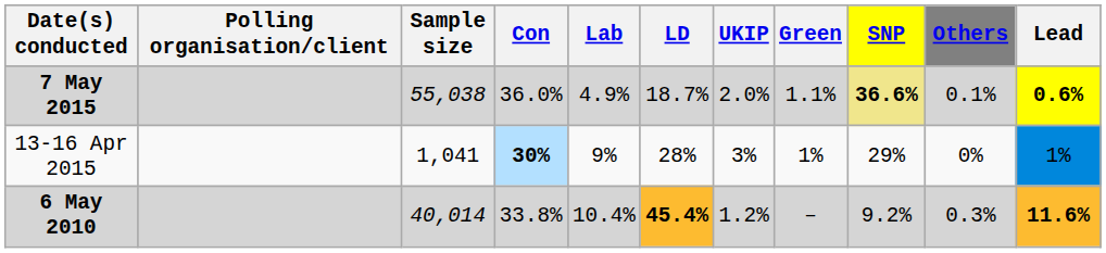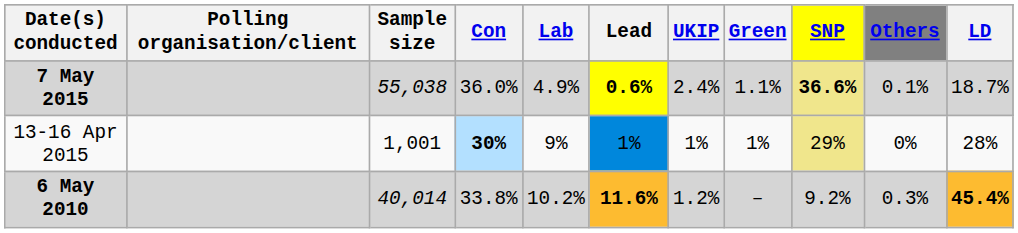columns swapped: LD <-> Lead
7 May 2015 | UKIP: 2.0% -> 2.4%
13-16 Apr 2015 | Sample size: 1,041 -> 1,001
13-16 Apr 2015 | UKIP: 3% -> 1%
13-16 Apr 2015 | SNP: no background -> khaki background
6 May 2010 | Lab: 10.4% -> 10.2%
